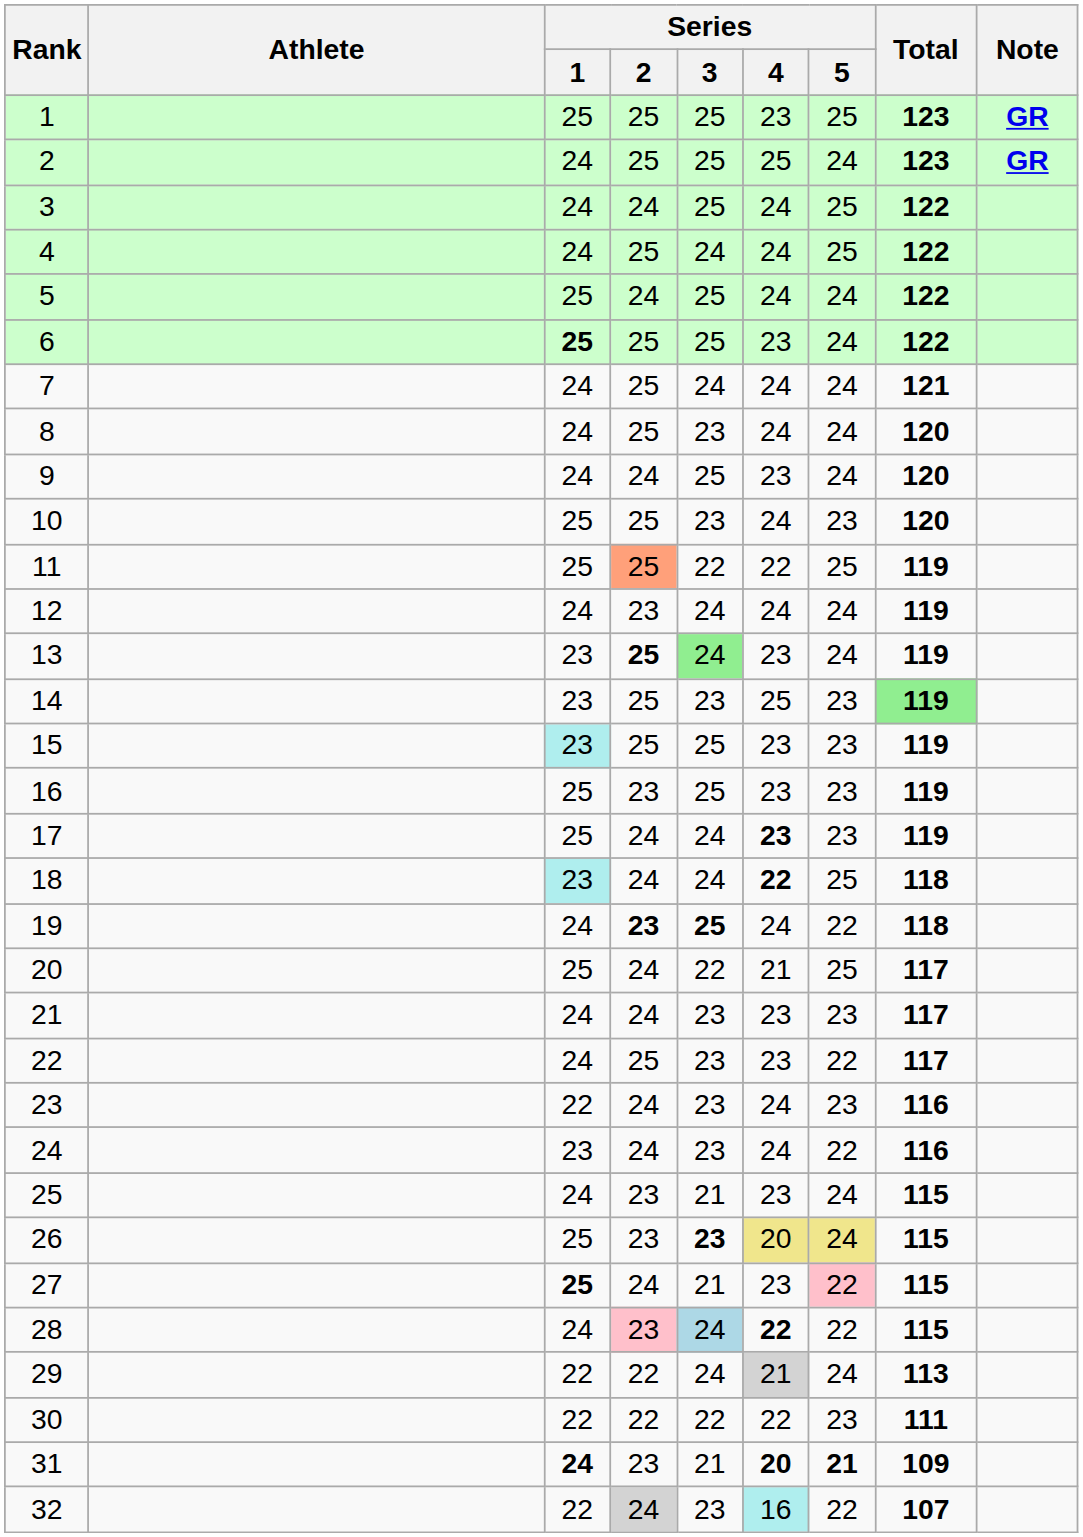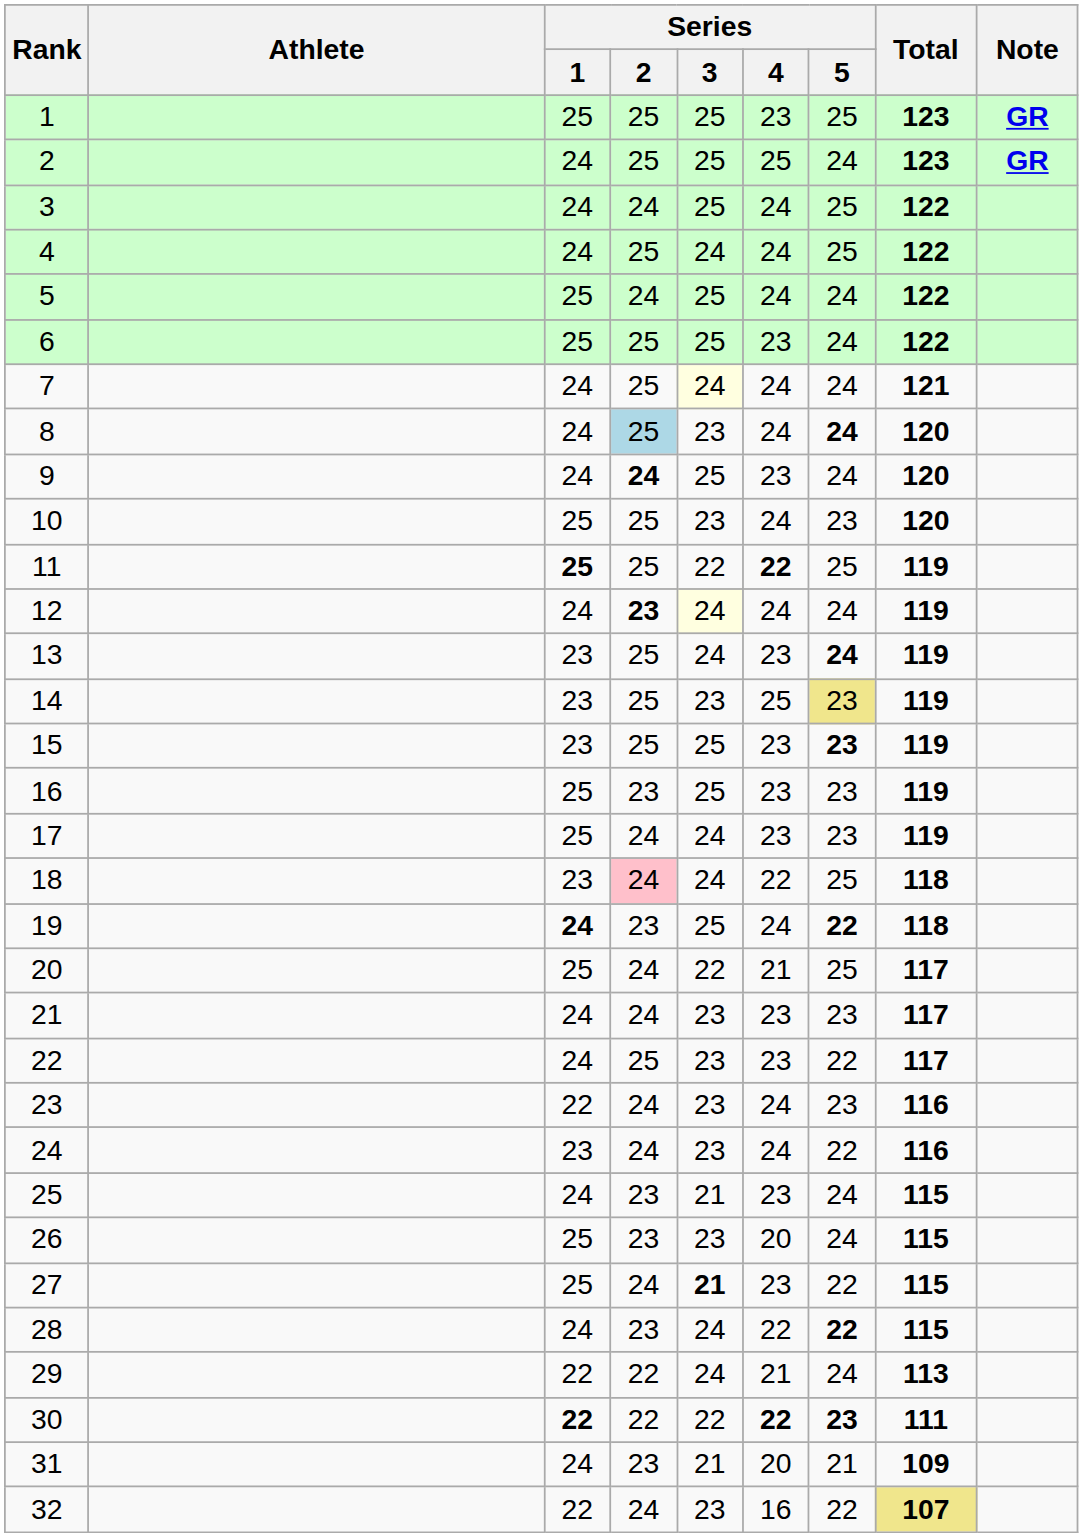6 | Series / 1: bold -> normal
7 | Series / 3: no background -> lightyellow background
8 | Series / 2: no background -> lightblue background
8 | Series / 5: normal -> bold
9 | Series / 2: normal -> bold
11 | Series / 1: normal -> bold
11 | Series / 2: lightsalmon background -> no background
11 | Series / 4: normal -> bold
12 | Series / 2: normal -> bold
12 | Series / 3: no background -> lightyellow background
13 | Series / 2: bold -> normal
13 | Series / 3: lightgreen background -> no background
13 | Series / 5: normal -> bold
14 | Series / 5: no background -> khaki background
14 | Total: lightgreen background -> no background
15 | Series / 1: paleturquoise background -> no background
15 | Series / 5: normal -> bold
17 | Series / 4: bold -> normal
18 | Series / 1: paleturquoise background -> no background
18 | Series / 2: no background -> pink background
18 | Series / 4: bold -> normal
19 | Series / 1: normal -> bold
19 | Series / 2: bold -> normal
19 | Series / 3: bold -> normal
19 | Series / 5: normal -> bold
26 | Series / 3: bold -> normal
26 | Series / 4: khaki background -> no background
26 | Series / 5: khaki background -> no background
27 | Series / 1: bold -> normal
27 | Series / 3: normal -> bold
27 | Series / 5: pink background -> no background
28 | Series / 2: pink background -> no background
28 | Series / 3: lightblue background -> no background
28 | Series / 4: bold -> normal
28 | Series / 5: normal -> bold
29 | Series / 4: lightgrey background -> no background
30 | Series / 1: normal -> bold
30 | Series / 4: normal -> bold
30 | Series / 5: normal -> bold
31 | Series / 1: bold -> normal
31 | Series / 4: bold -> normal
31 | Series / 5: bold -> normal
32 | Series / 2: lightgrey background -> no background
32 | Series / 4: paleturquoise background -> no background
32 | Total: no background -> khaki background
